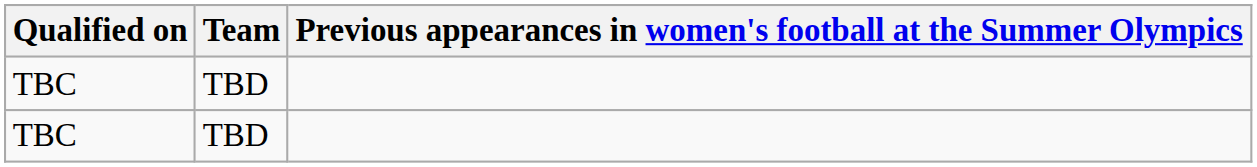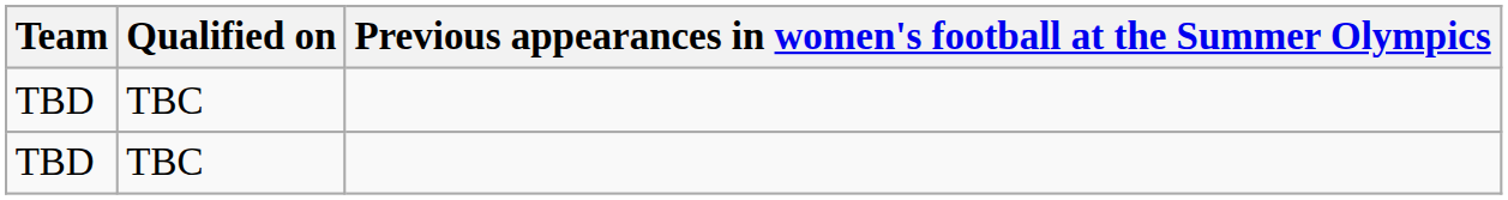columns swapped: Team <-> Qualified on
